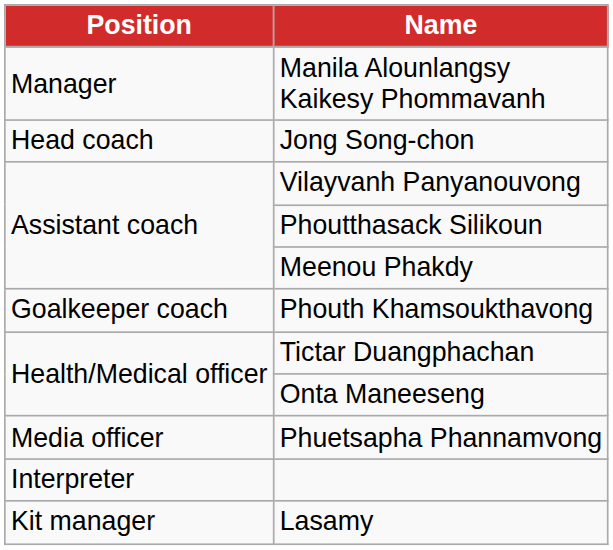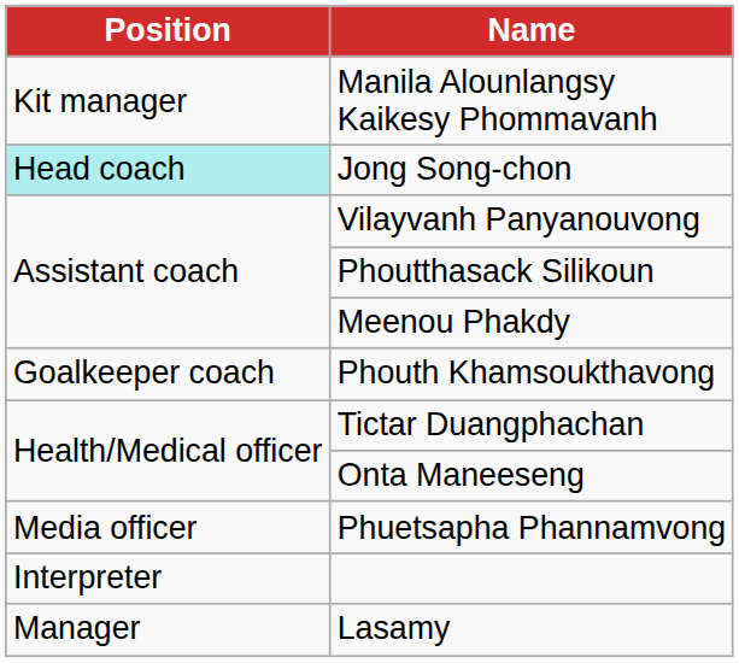Manila Alounlangsy Kaikesy Phommavanh | Position: Manager -> Kit manager
Jong Song-chon | Position: no background -> paleturquoise background
Lasamy | Position: Kit manager -> Manager
